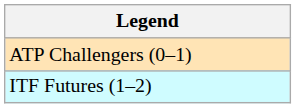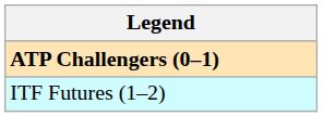row 2 | column 1: normal -> bold
